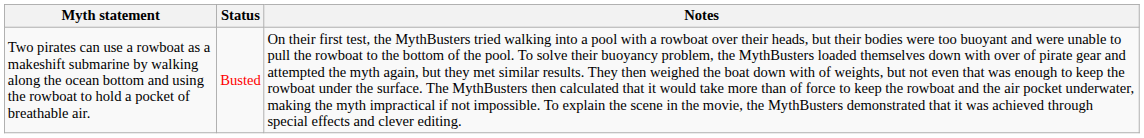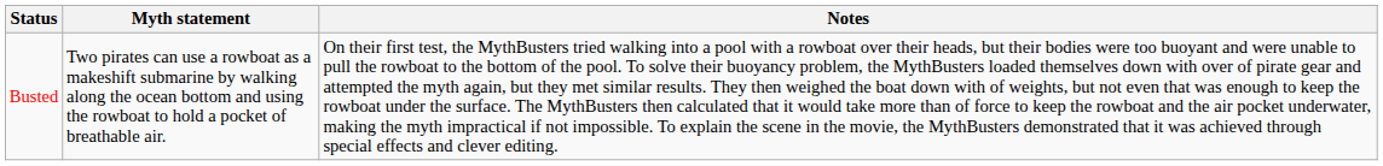columns swapped: Myth statement <-> Status
